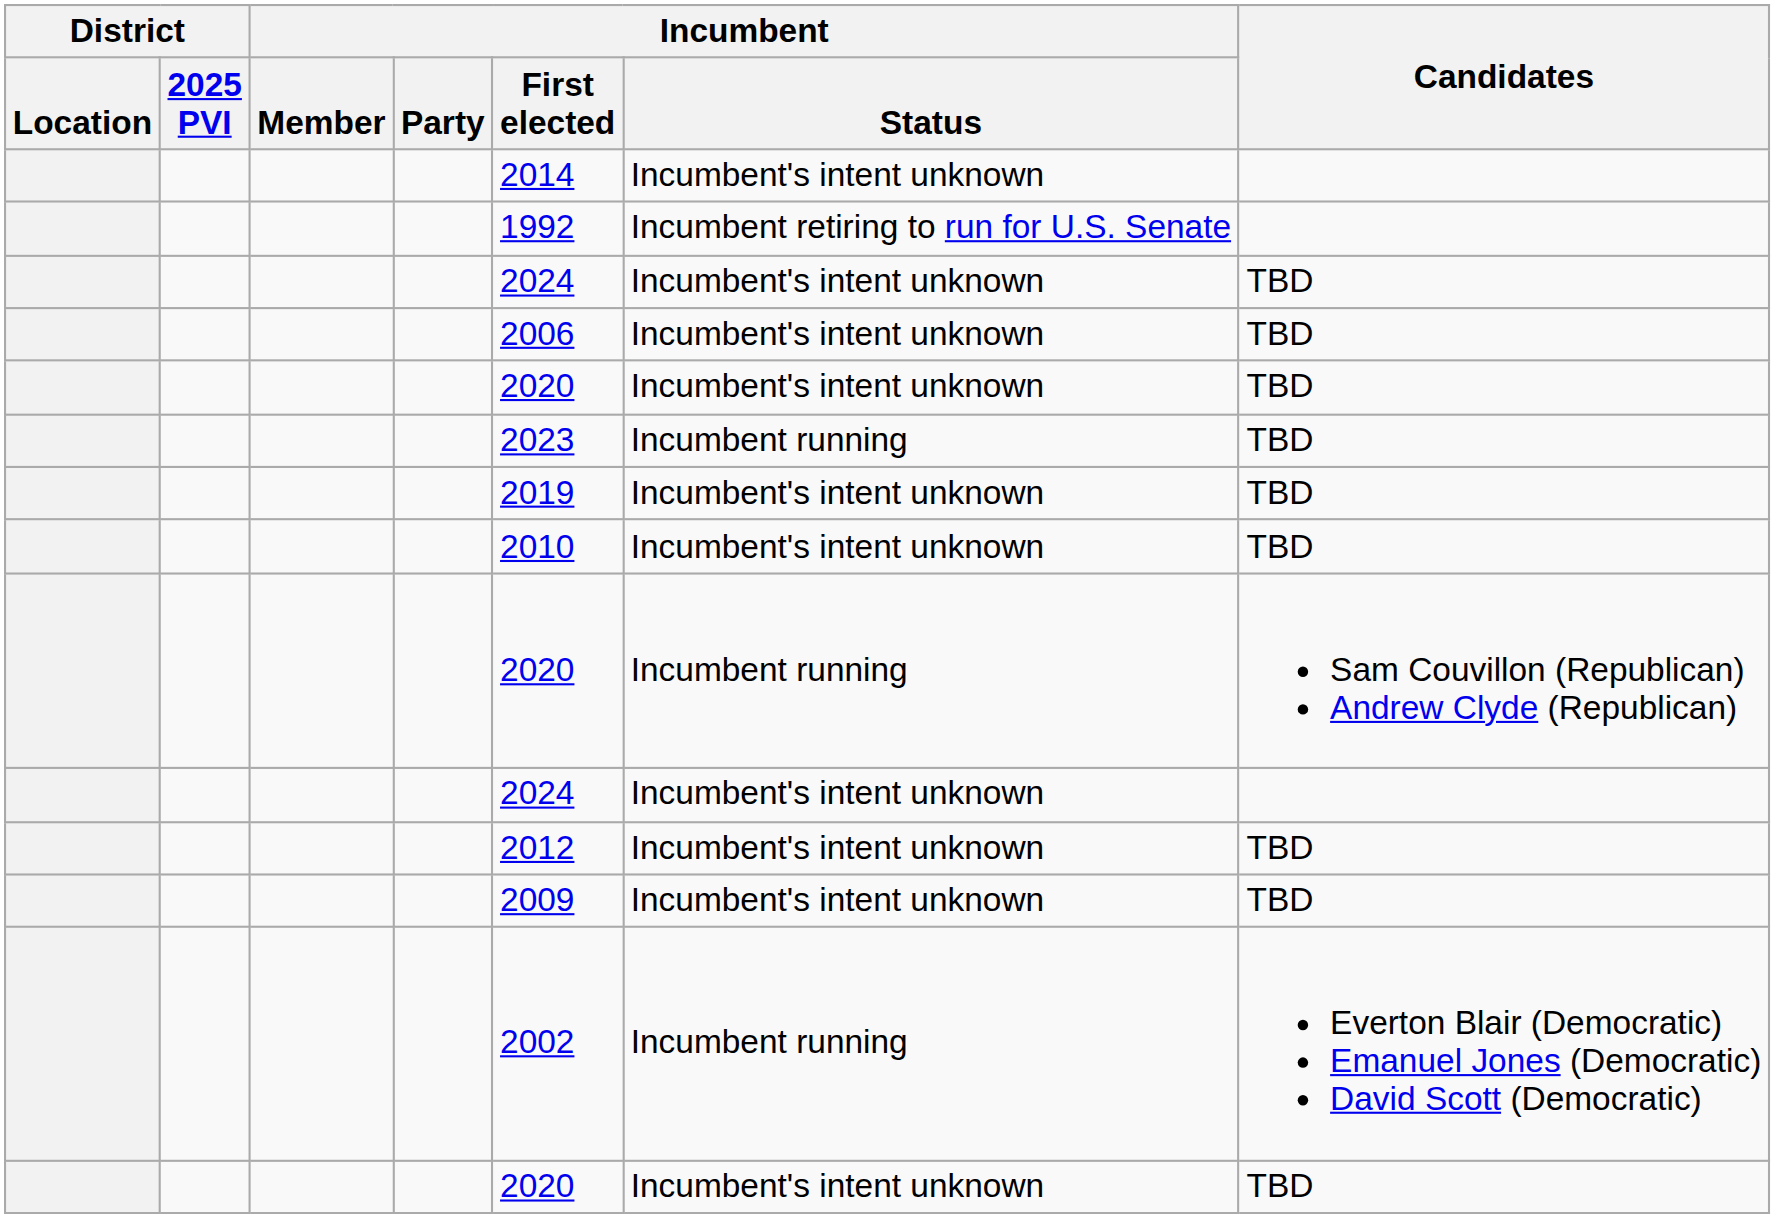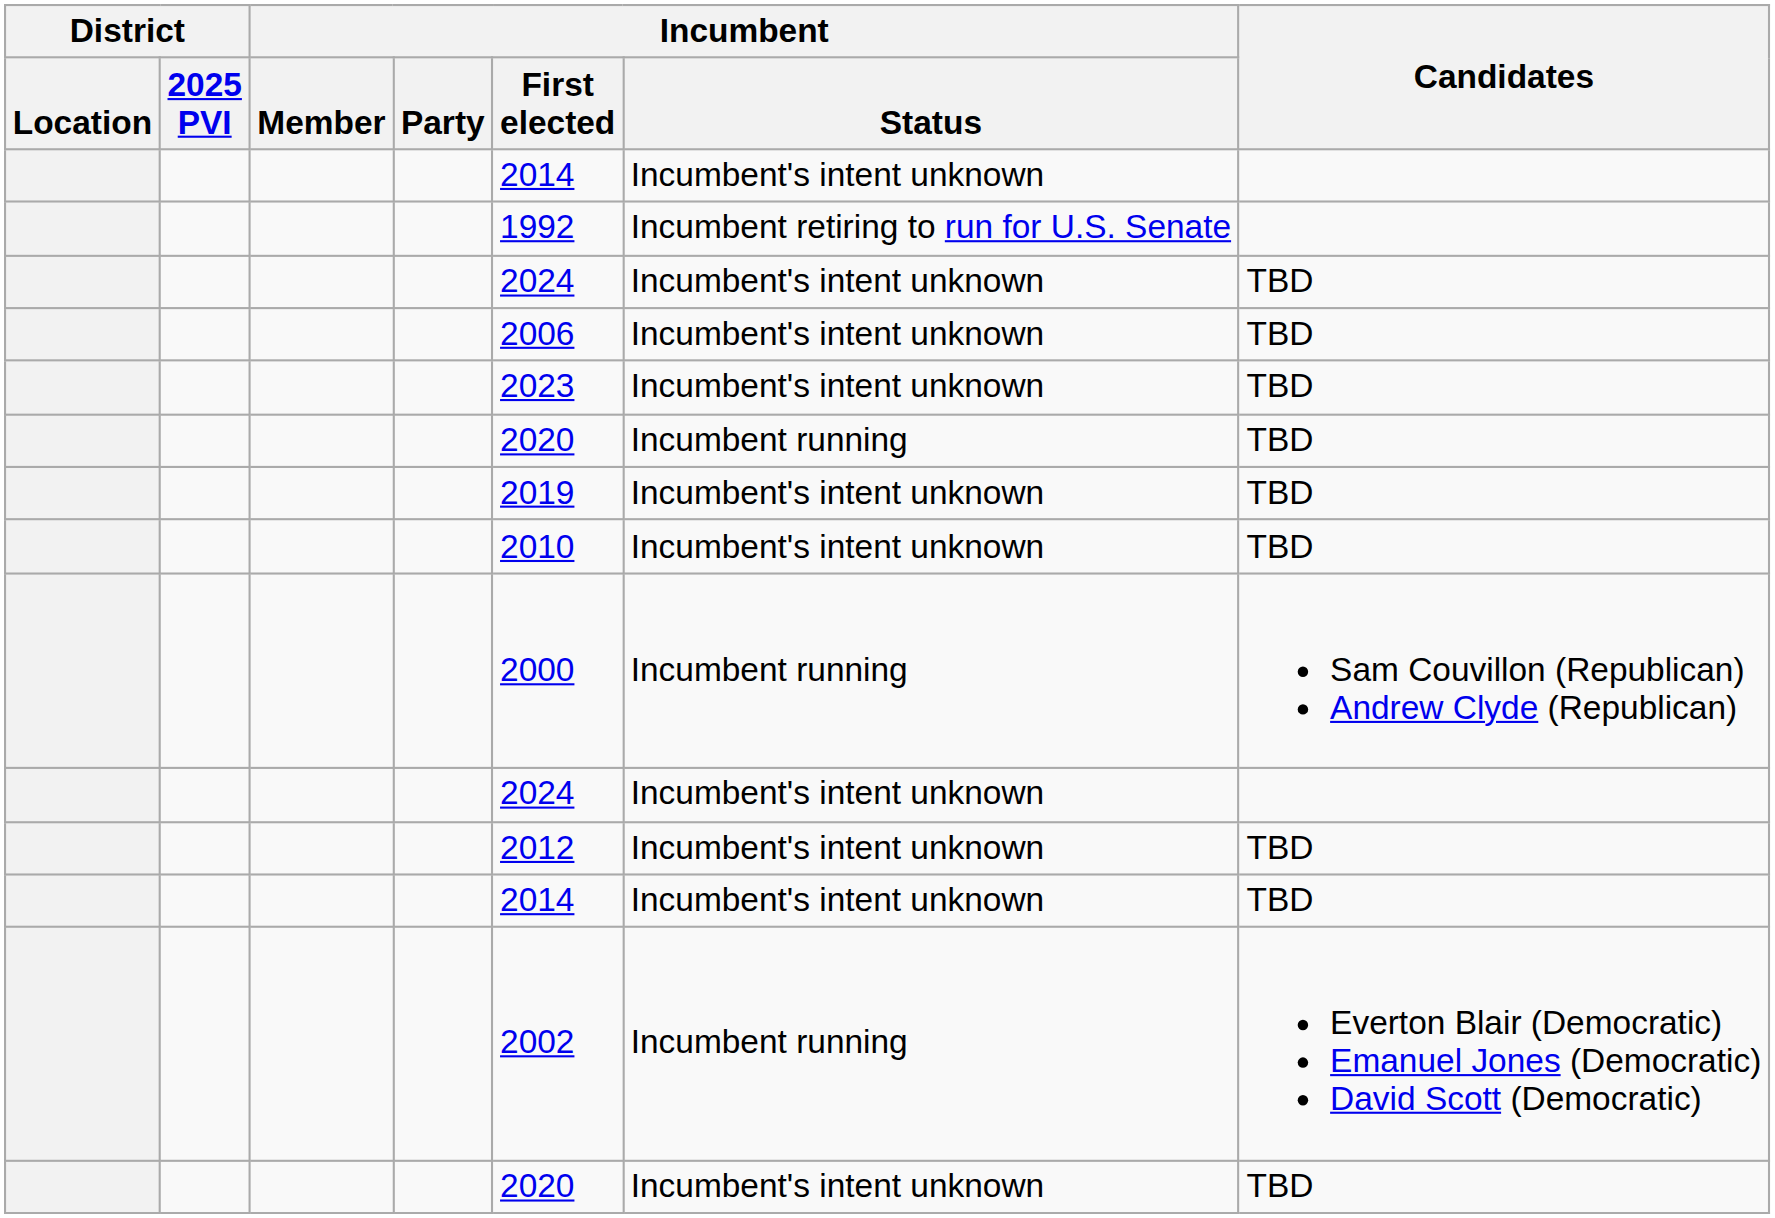row 7 | Incumbent / First elected: 2020 -> 2023
row 8 | Incumbent / First elected: 2023 -> 2020
row 11 | Incumbent / First elected: 2020 -> 2000
row 14 | Incumbent / First elected: 2009 -> 2014
